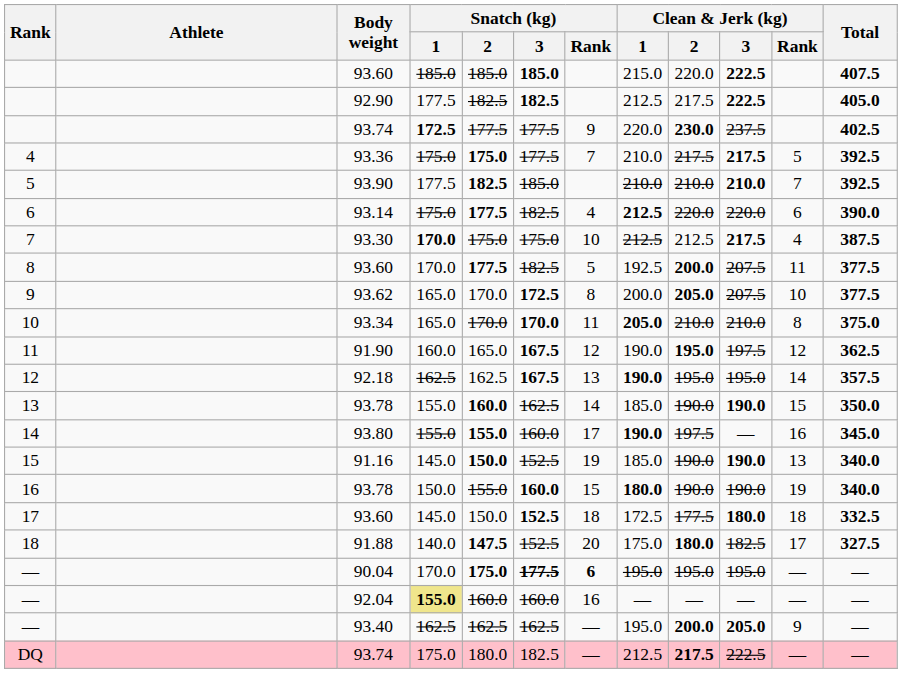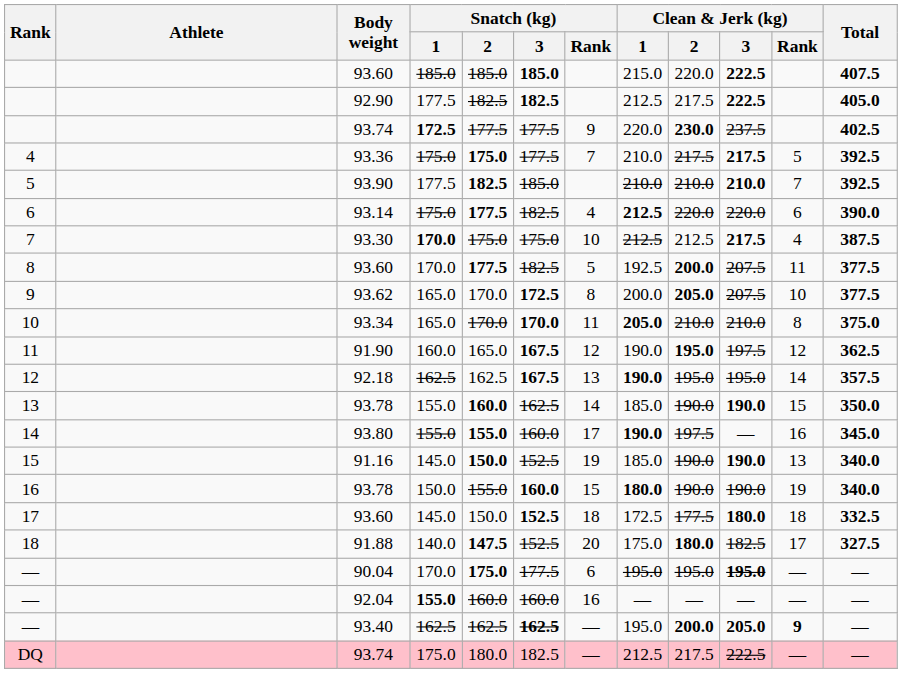— / 90.04 | Snatch (kg) / 3: bold -> normal
— / 90.04 | Snatch (kg) / Rank: bold -> normal
— / 90.04 | Clean & Jerk (kg) / 3: normal -> bold
— / 92.04 | Snatch (kg) / 1: khaki background -> no background
— / 93.40 | Snatch (kg) / 3: normal -> bold
— / 93.40 | Clean & Jerk (kg) / Rank: normal -> bold
DQ | Clean & Jerk (kg) / 2: bold -> normal
